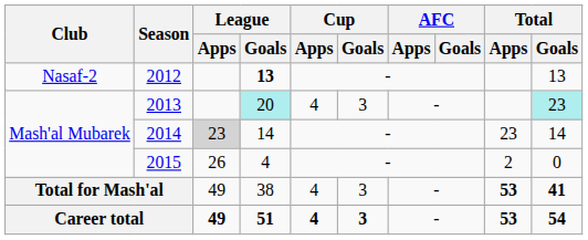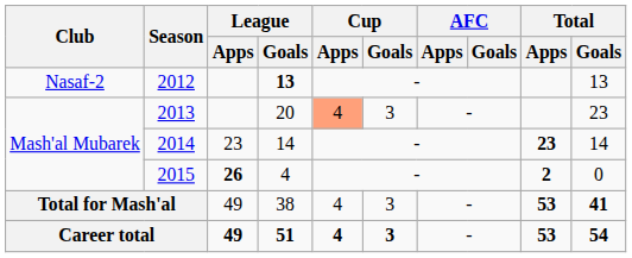2013 | League / Goals: paleturquoise background -> no background
2013 | Cup / Apps: no background -> lightsalmon background
2013 | Total / Goals: paleturquoise background -> no background
2014 | League / Apps: lightgrey background -> no background
2014 | Total / Apps: normal -> bold
2015 | League / Apps: normal -> bold
2015 | Total / Apps: normal -> bold
